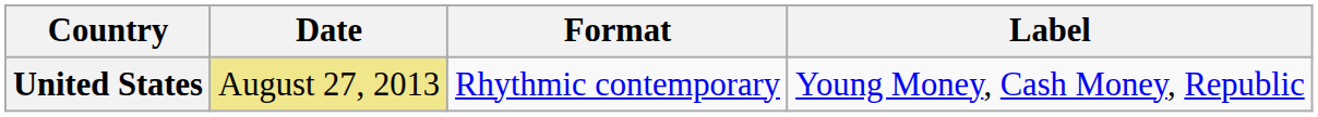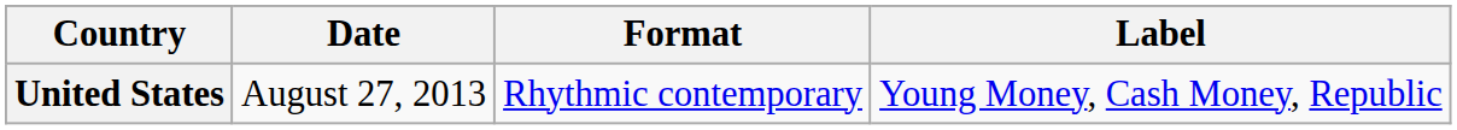United States | Date: khaki background -> no background
